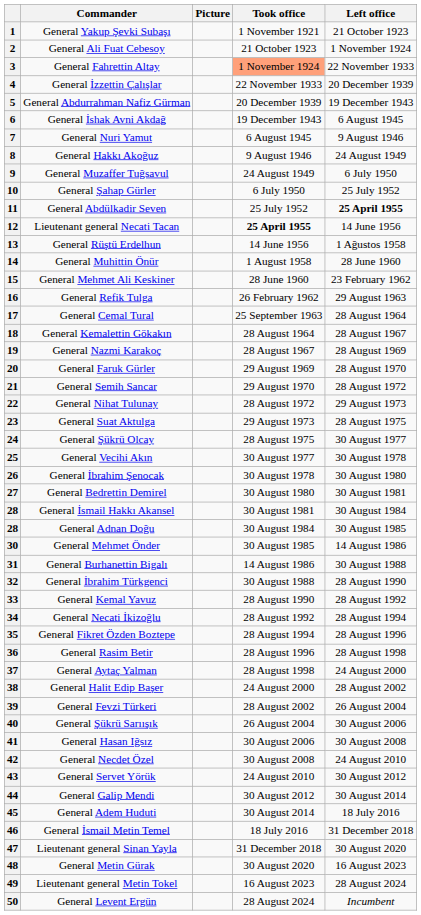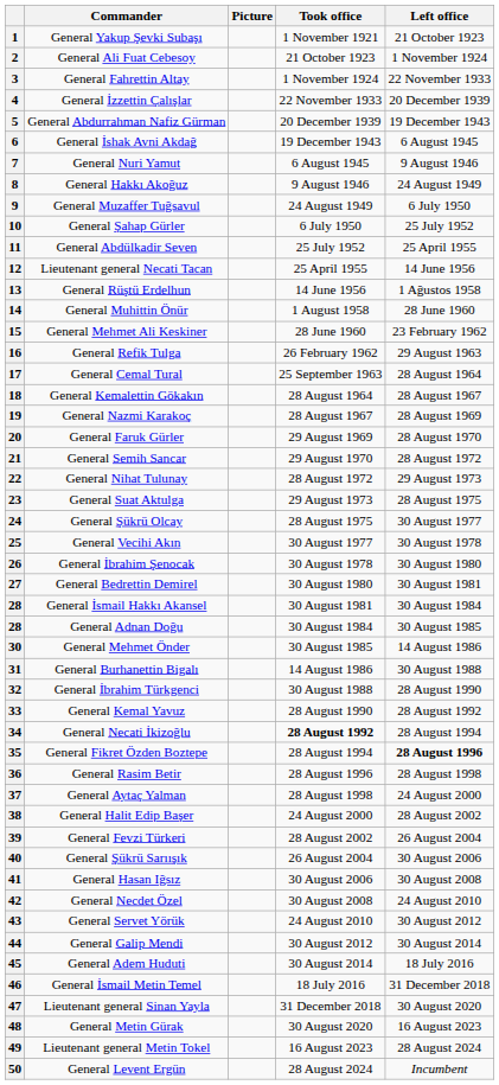3 | Took office: lightsalmon background -> no background
11 | Left office: bold -> normal
12 | Took office: bold -> normal
34 | Took office: normal -> bold
35 | Left office: normal -> bold
